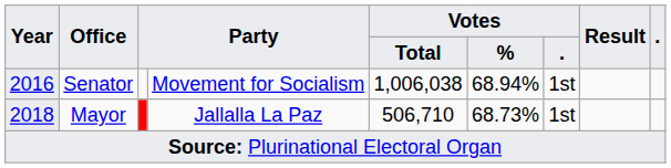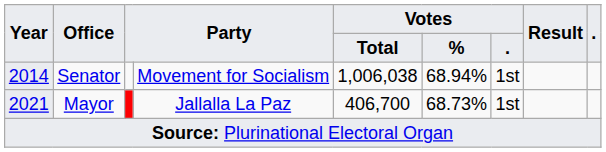Senator | Year: 2016 -> 2014
Mayor | Year: 2018 -> 2021
Mayor | Votes / Total: 506,710 -> 406,700
